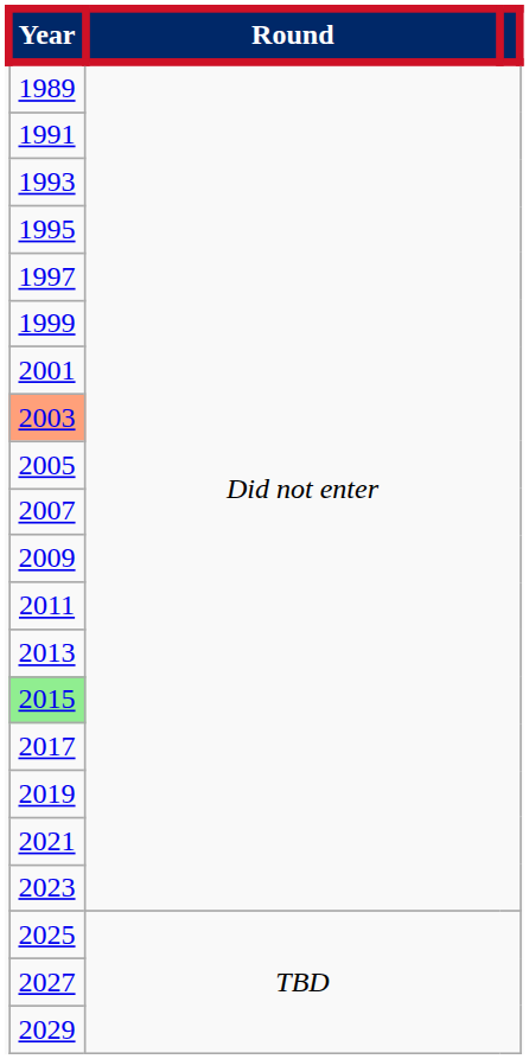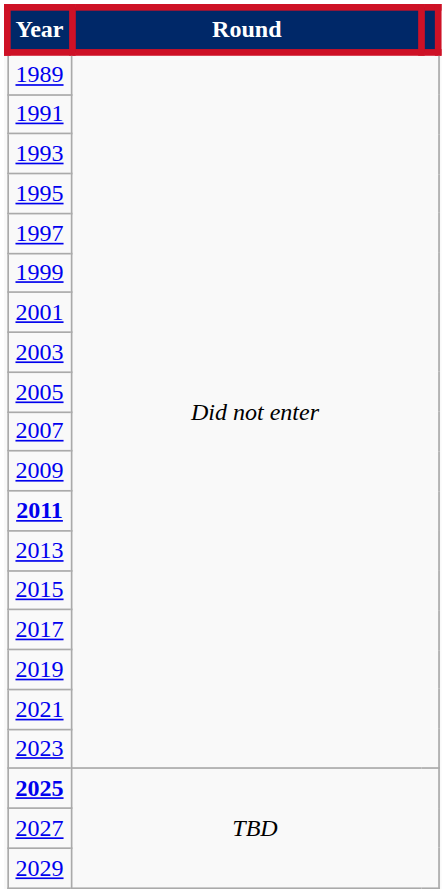2003 | Year: lightsalmon background -> no background
2011 | Year: normal -> bold
2015 | Year: lightgreen background -> no background
2025 | Year: normal -> bold
